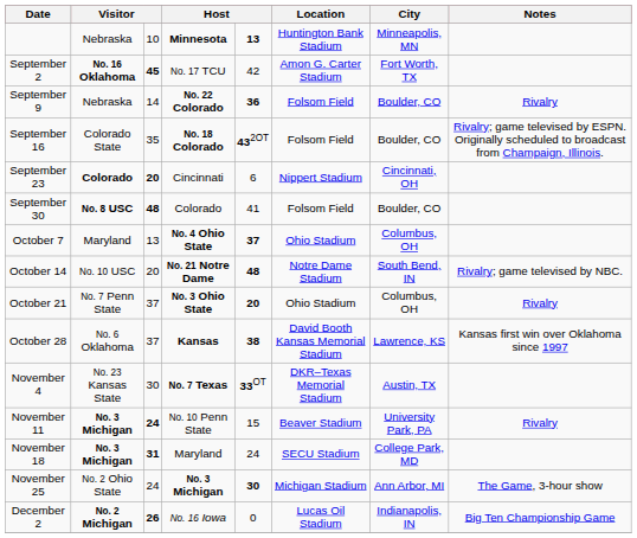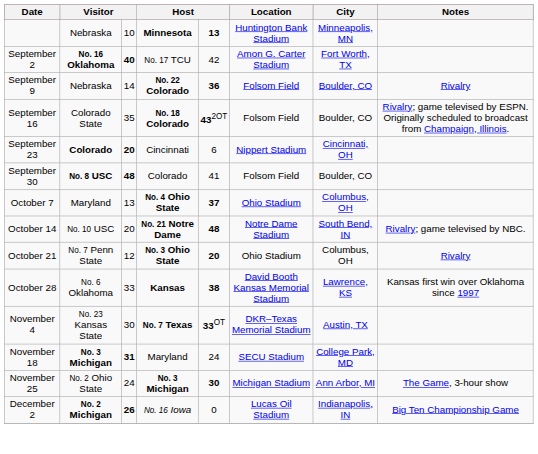September 2 | column 3: 45 -> 40
October 21 | column 3: 37 -> 12
October 28 | column 3: 37 -> 33
- row: November 11 | No. 3 Michigan | 24 | No. 10 Penn State | 15 | Beaver Stadium | University Park, PA | Rivalry
